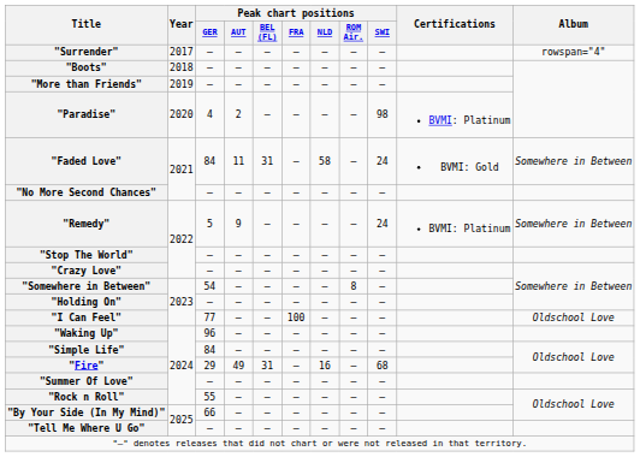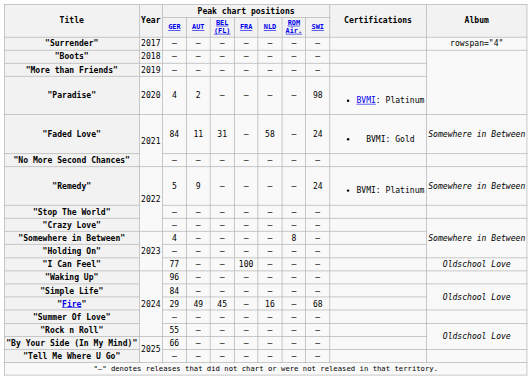"Somewhere in Between" | Peak chart positions / GER: 54 -> 4
"Fire" | Peak chart positions / BEL (FL): 31 -> 45
